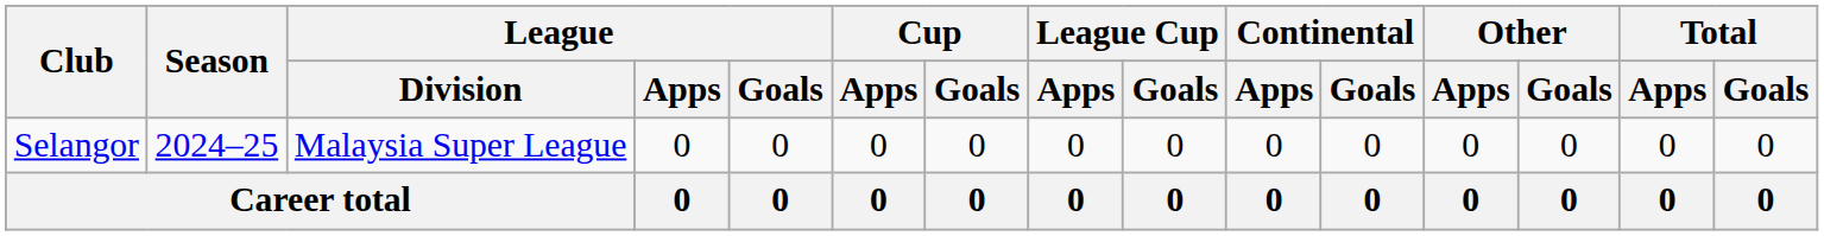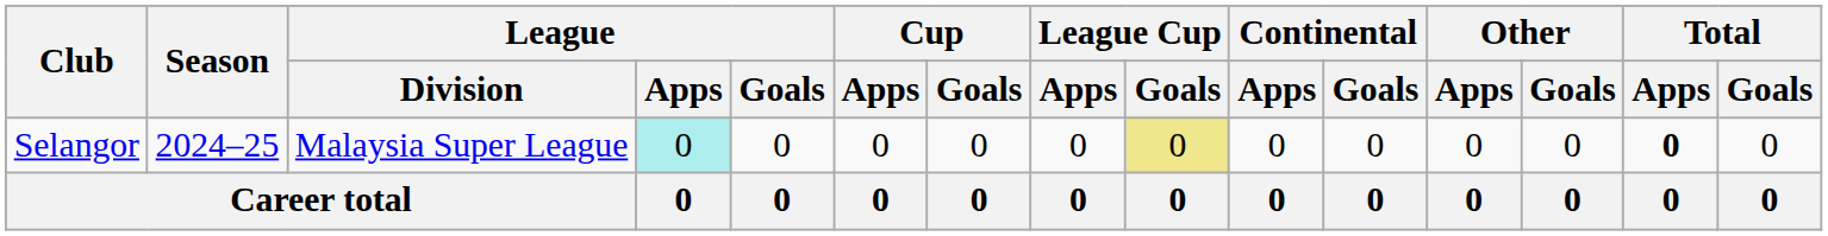Selangor | League / Apps: no background -> paleturquoise background
Selangor | League Cup / Goals: no background -> khaki background
Selangor | Total / Apps: normal -> bold
